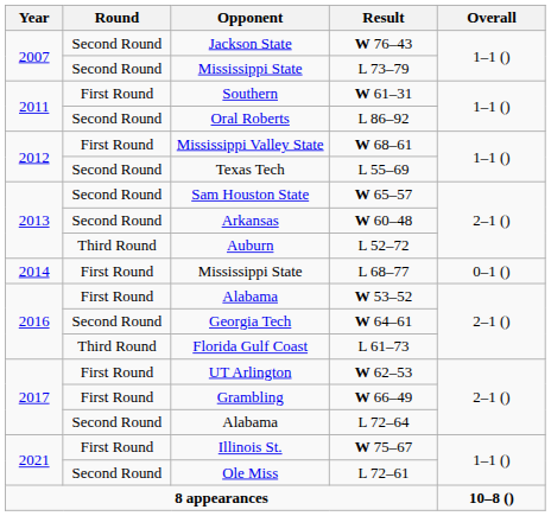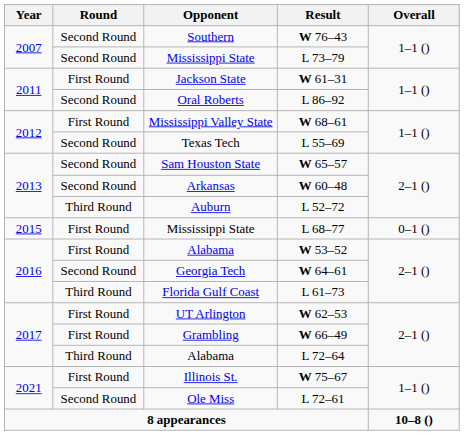W 76–43 | Opponent: Jackson State -> Southern
W 61–31 | Opponent: Southern -> Jackson State
L 68–77 | Year: 2014 -> 2015
L 72–64 | Round: Second Round -> Third Round
